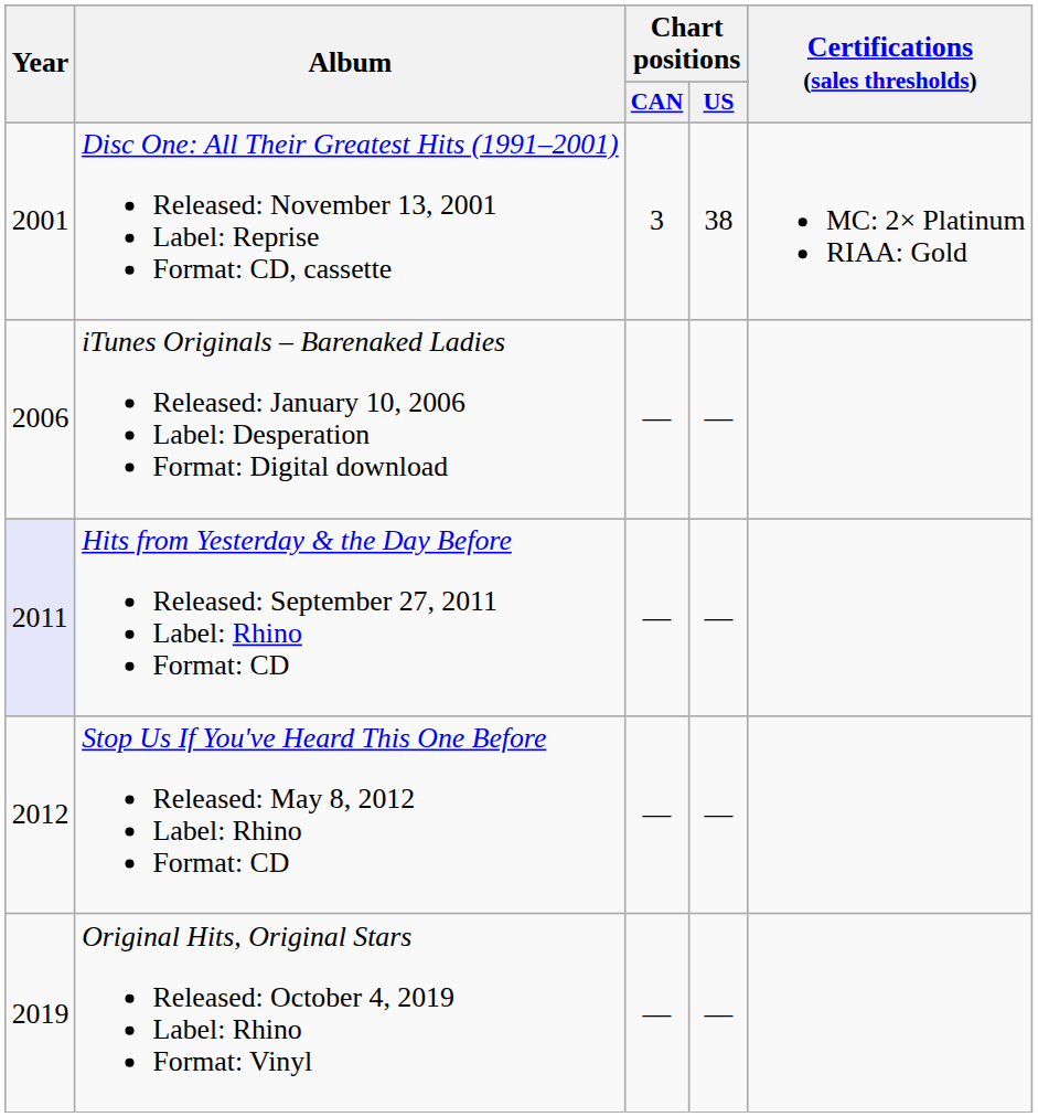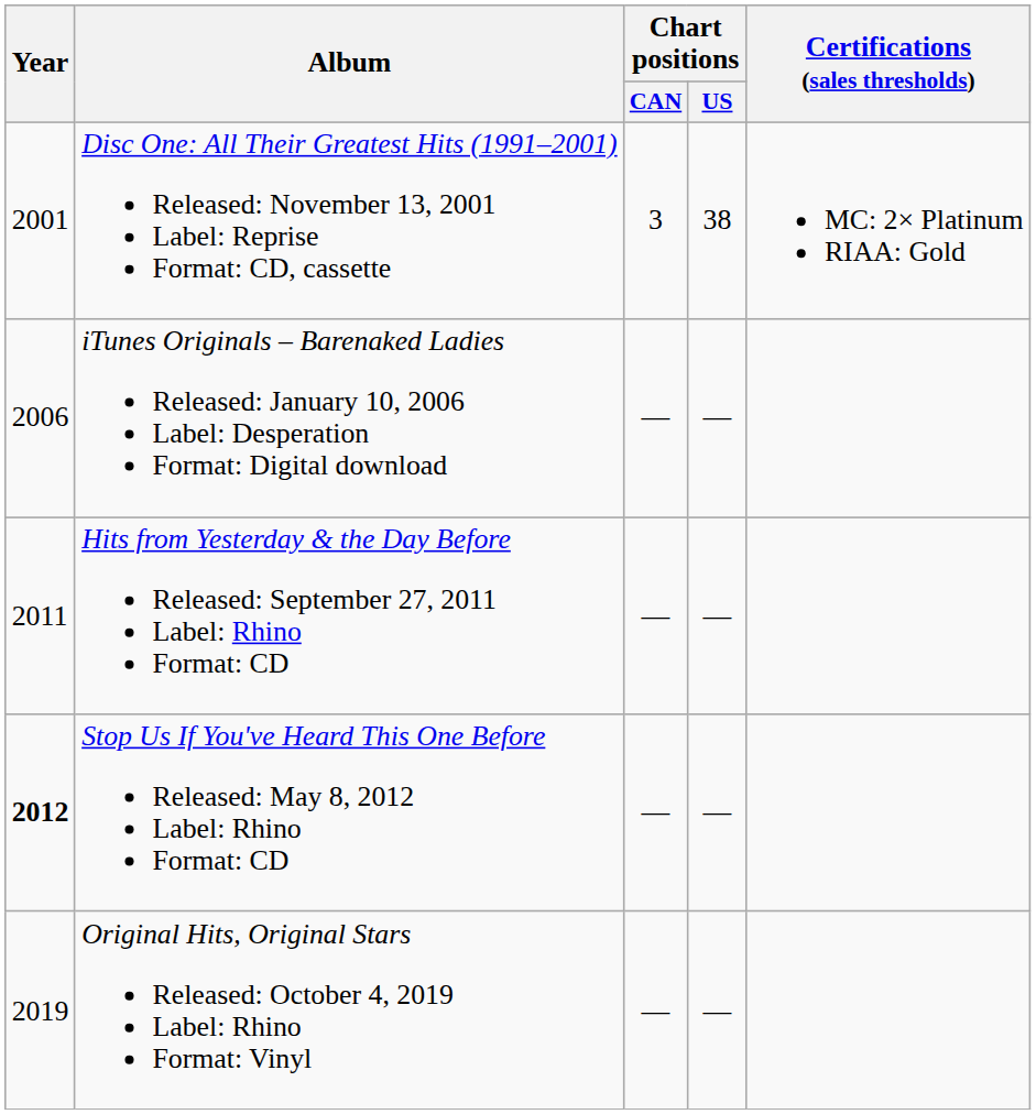row 5 | Year: lavender background -> no background
row 6 | Year: normal -> bold
